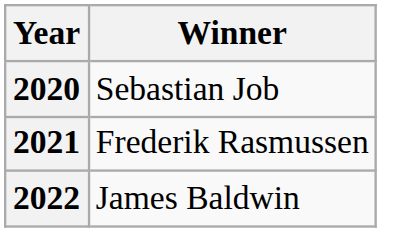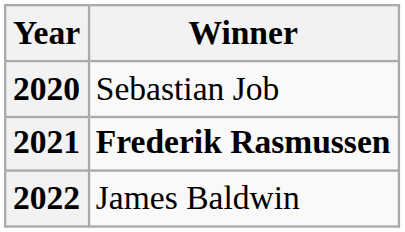2021 | Winner: normal -> bold
